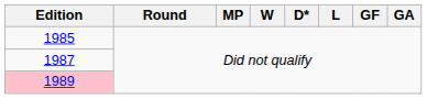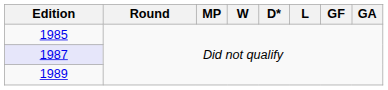1987 | Edition: no background -> lavender background
1989 | Edition: pink background -> no background
